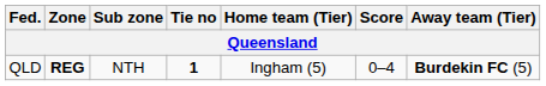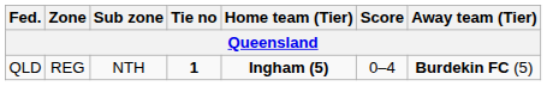QLD | Zone: bold -> normal
QLD | Home team (Tier): normal -> bold
